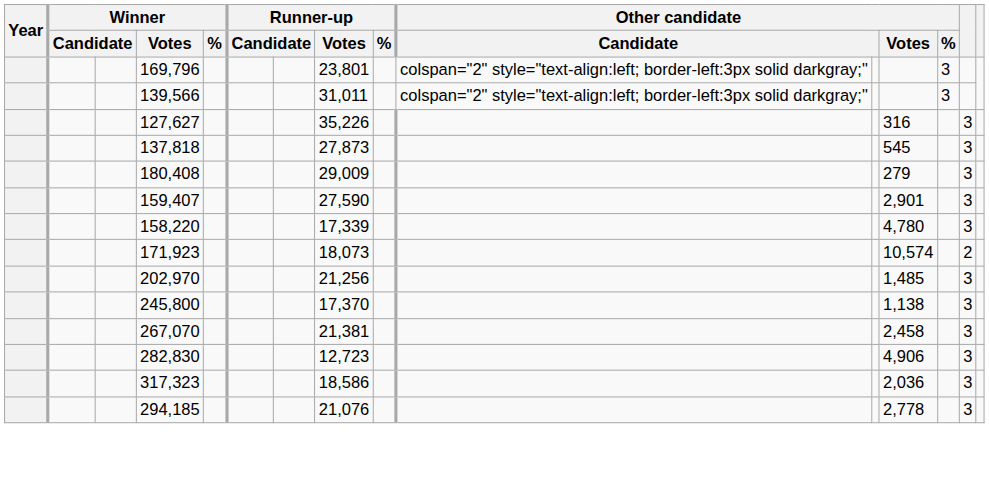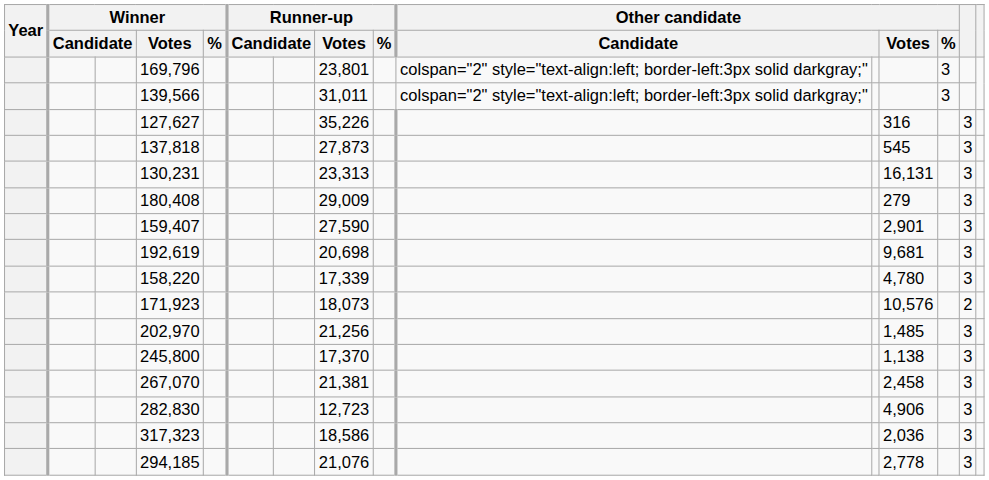+ row: 130,231 | 23,313 | 16,131 | 3
+ row: 192,619 | 20,698 | 9,681 | 3
171,923 | Other candidate / Votes: 10,574 -> 10,576
